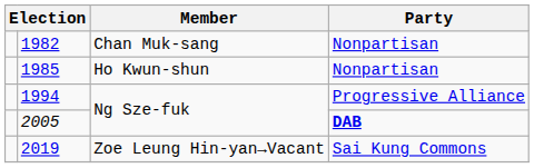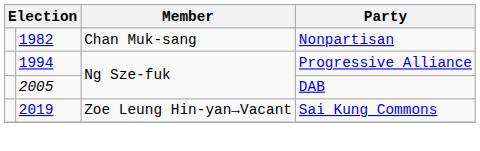- row: 1985 | Ho Kwun-shun | Nonpartisan
2005 | Party: bold -> normal
